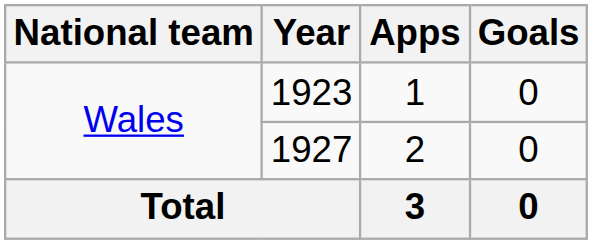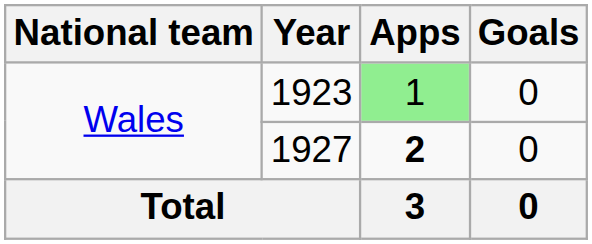1923 | Apps: no background -> lightgreen background
1927 | Apps: normal -> bold
